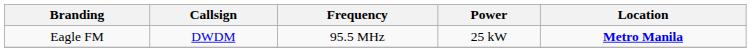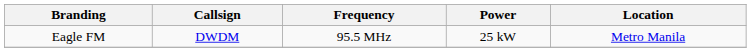Eagle FM | Location: bold -> normal
